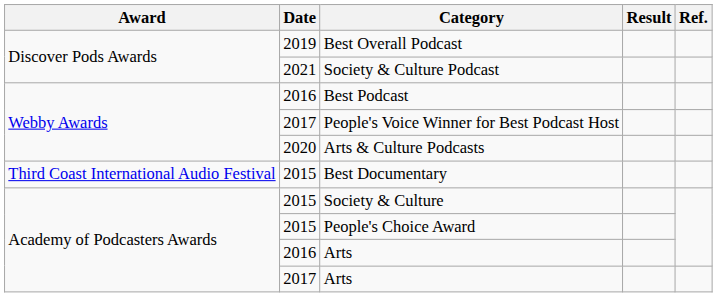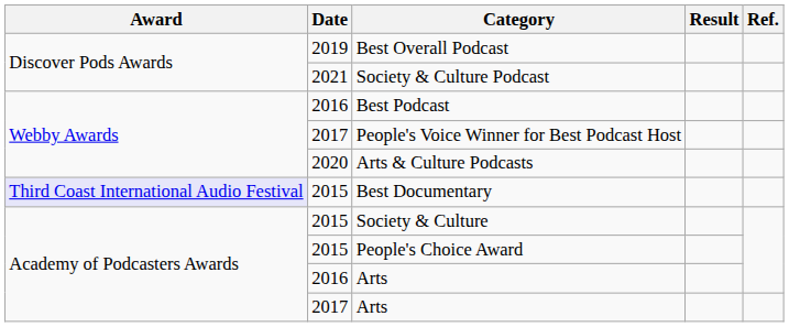Best Documentary | Award: no background -> lavender background
